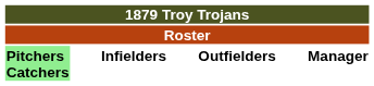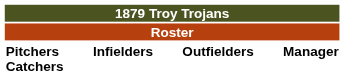Pitchers Catchers | column 1: lightgreen background -> no background
